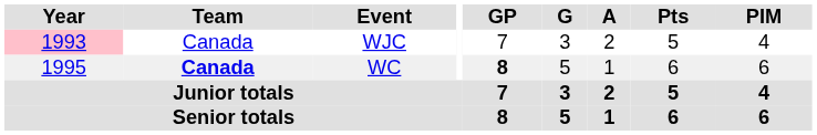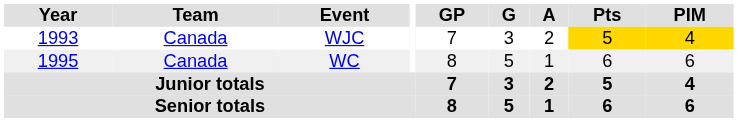WJC | Year: pink background -> no background
WJC | Pts: no background -> gold background
WJC | PIM: no background -> gold background
WC | Team: bold -> normal
WC | GP: bold -> normal
